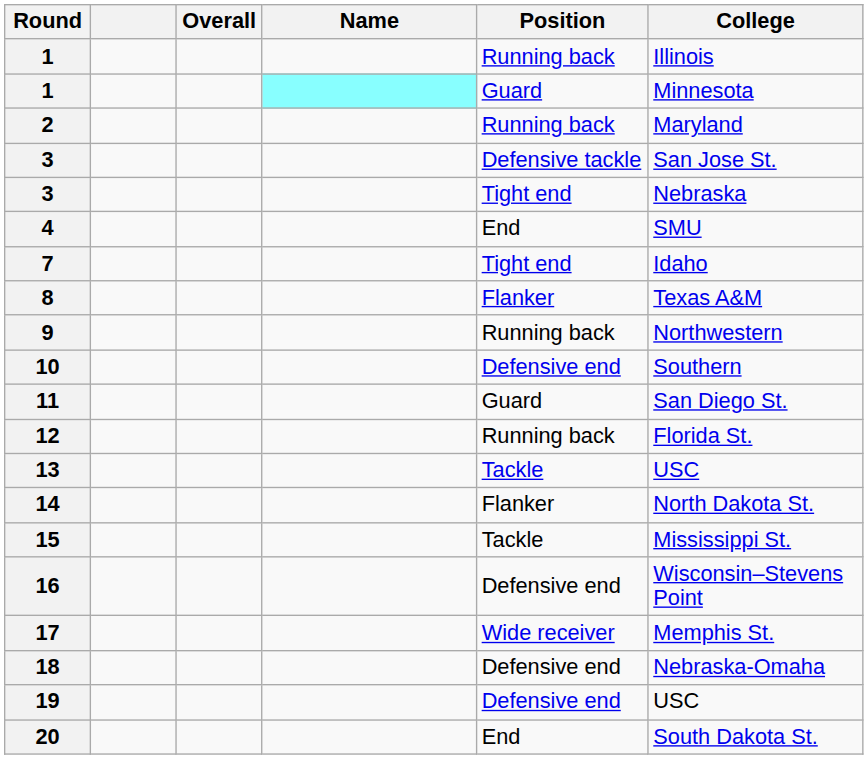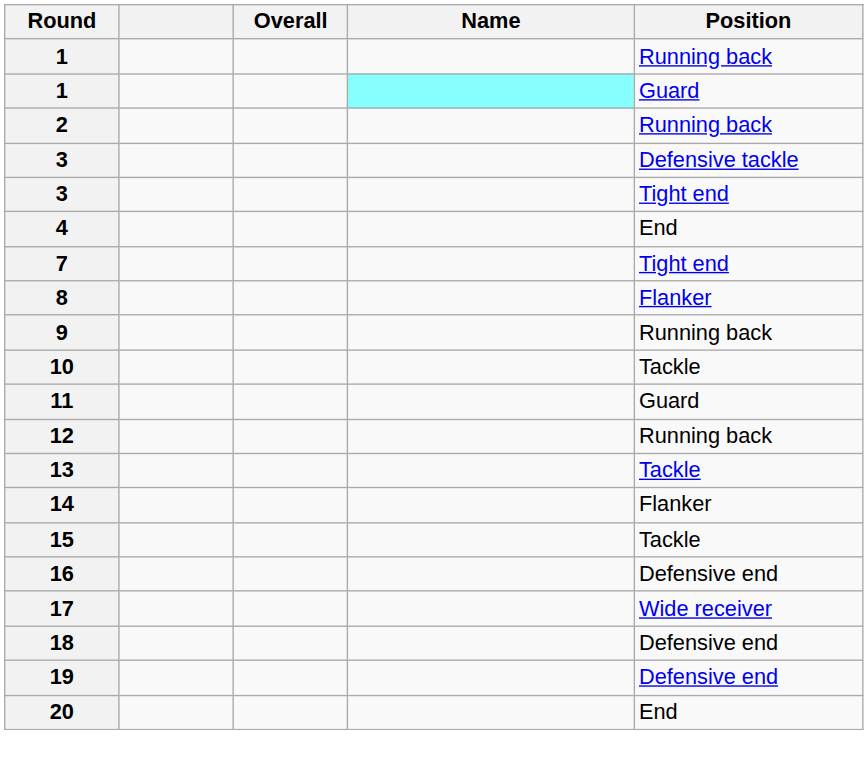- column: College | Illinois | Minnesota | Maryland | San Jose St. | Nebraska | SMU | Idaho | Texas A&M | Northwestern | Southern | San Diego St. | Florida St. | USC | North Dakota St. | Mississippi St. | Wisconsin–Stevens Point | Memphis St. | Nebraska-Omaha | USC | South Dakota St.
10 | Position: Defensive end -> Tackle
